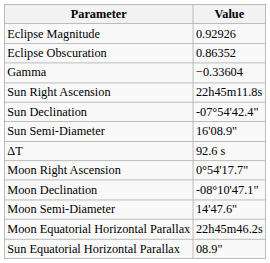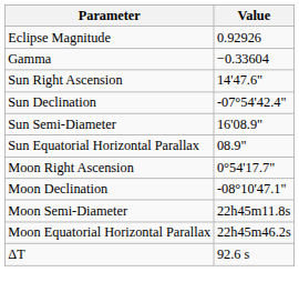- row: Eclipse Obscuration | 0.86352
Sun Right Ascension | Value: 22h45m11.8s -> 14'47.6"
rows swapped: Sun Equatorial Horizontal Parallax <-> ΔT
Moon Semi-Diameter | Value: 14'47.6" -> 22h45m11.8s
